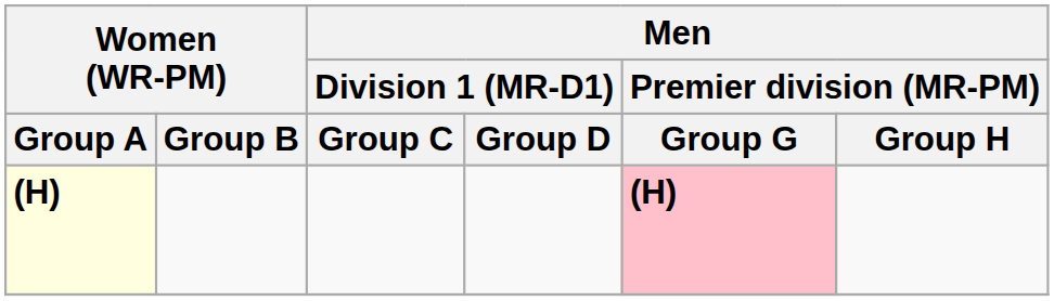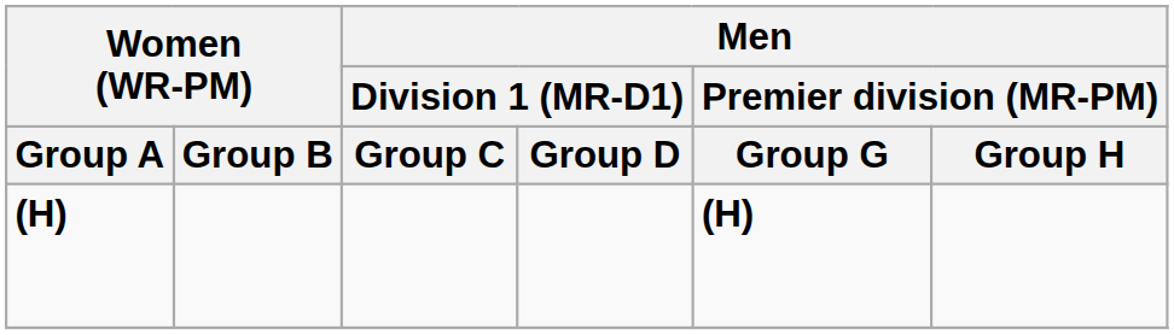row 4 | Women (WR-PM) / Group A: lightyellow background -> no background
row 4 | Men / Premier division (MR-PM) / Group G: pink background -> no background
